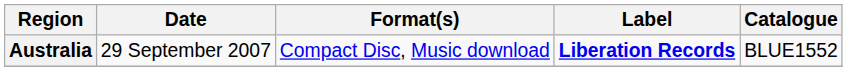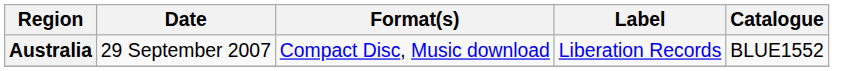Australia | Label: bold -> normal
